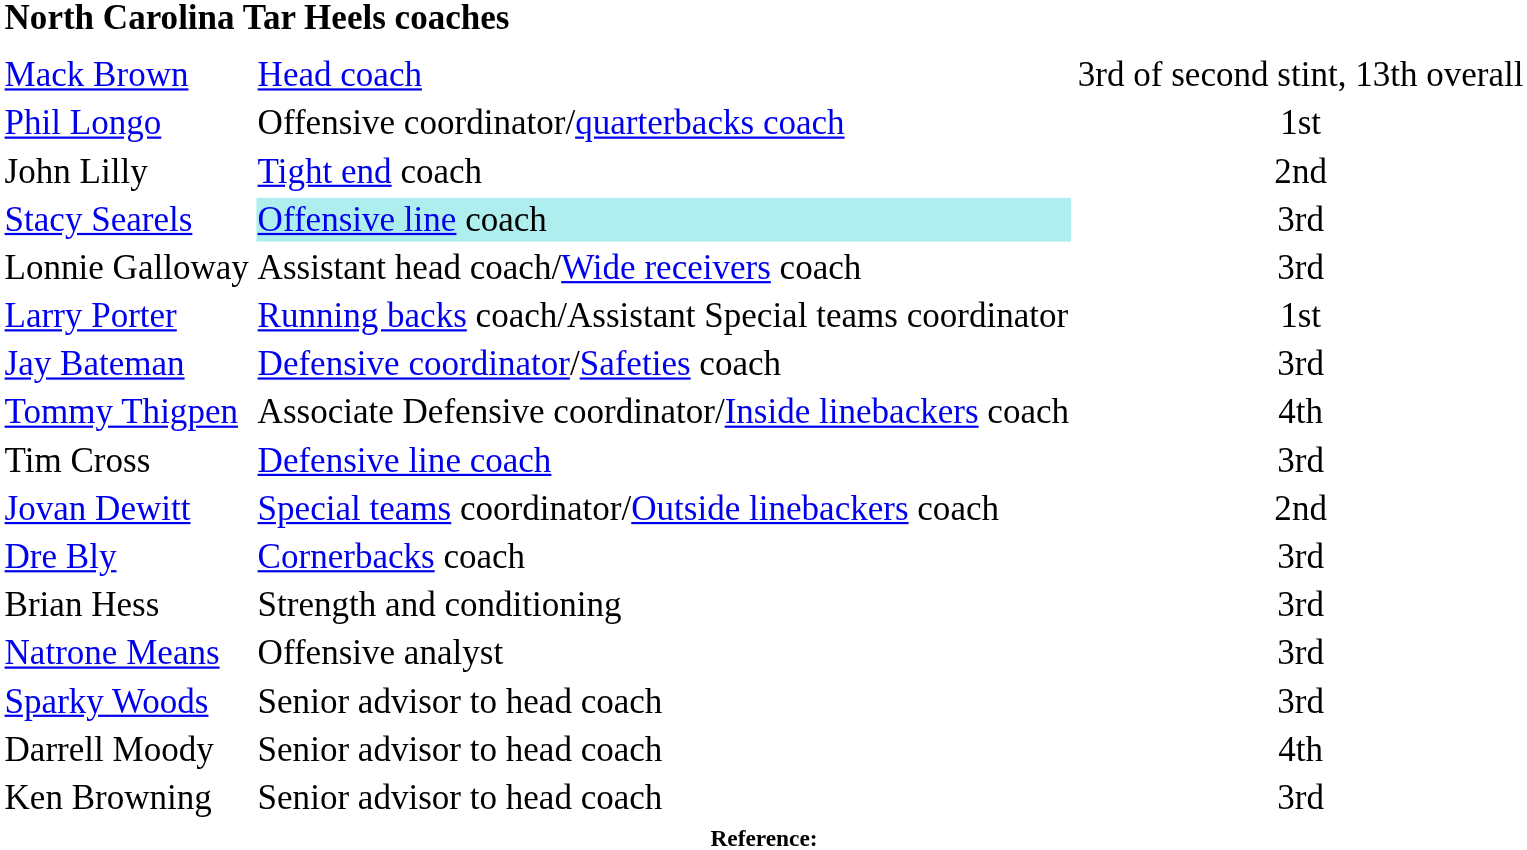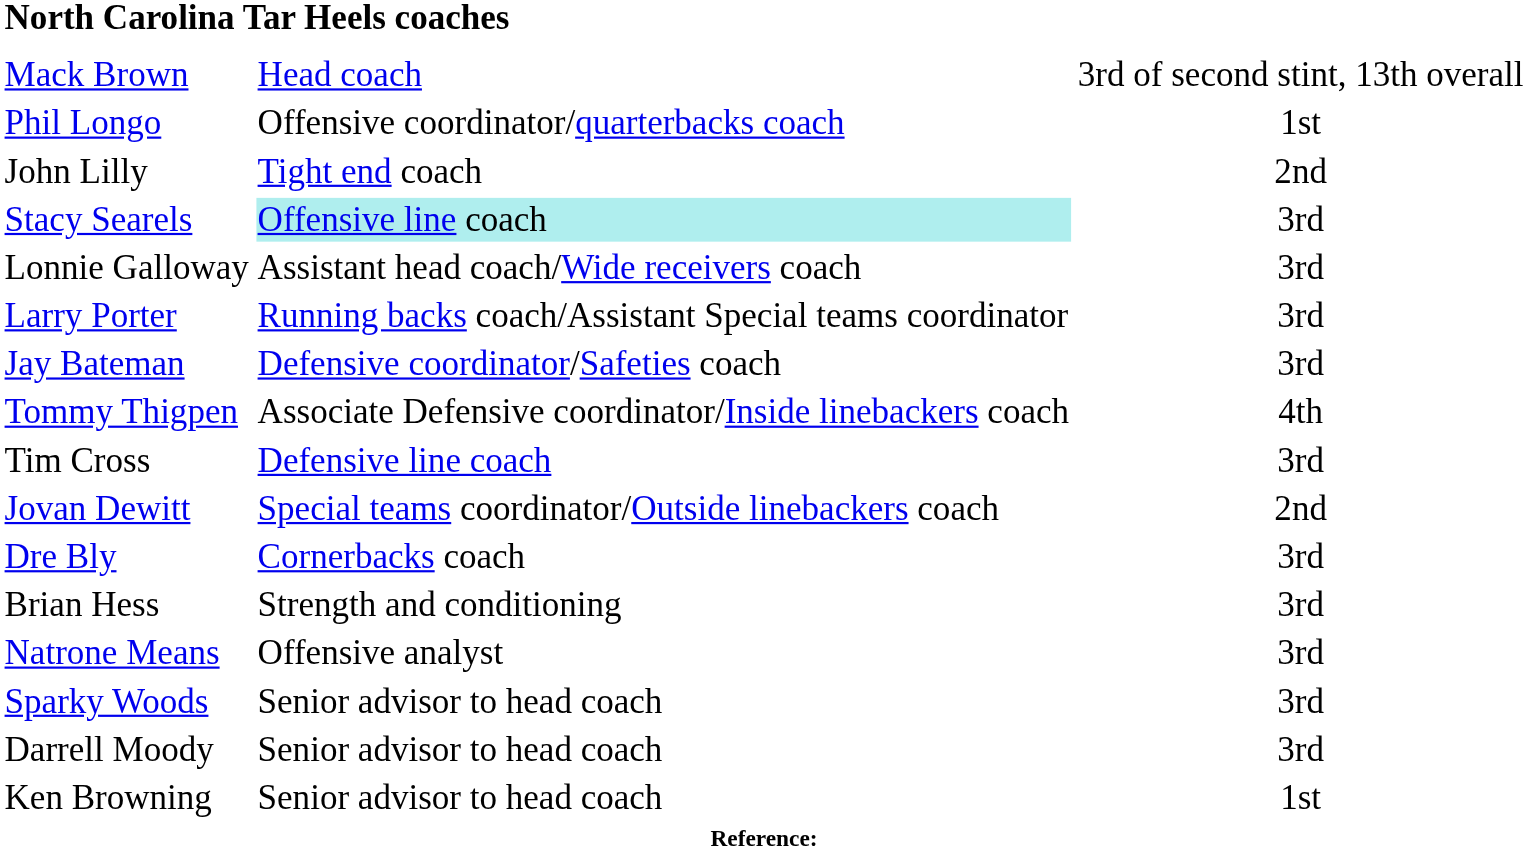Larry Porter | column 3: 1st -> 3rd
Darrell Moody | column 3: 4th -> 3rd
Ken Browning | column 3: 3rd -> 1st
